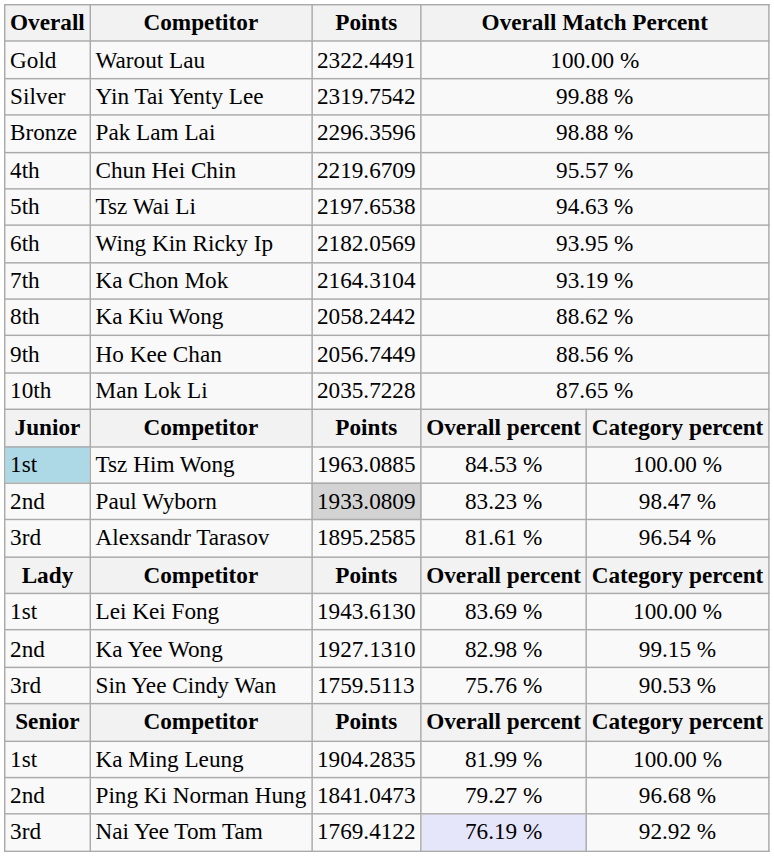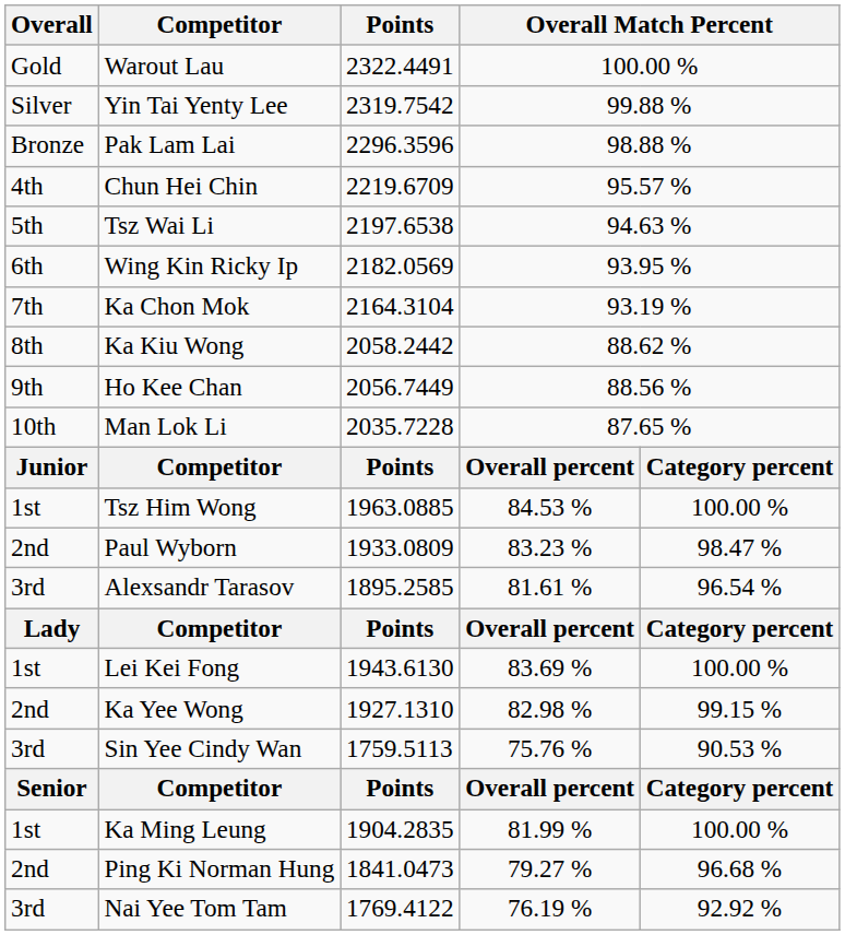Tsz Him Wong | Overall: lightblue background -> no background
Paul Wyborn | Points: lightgrey background -> no background
Nai Yee Tom Tam | column 4: lavender background -> no background
